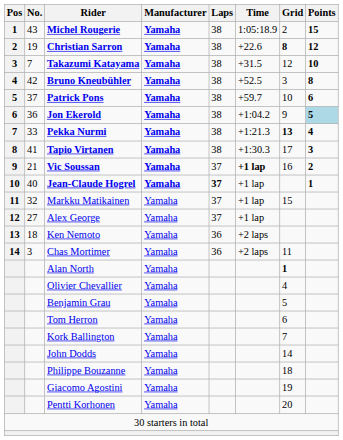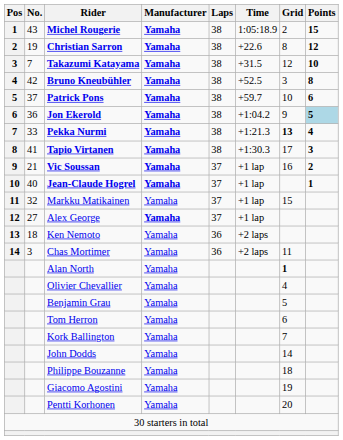Christian Sarron | Grid: bold -> normal
Vic Soussan | Time: bold -> normal
Jean-Claude Hogrel | Laps: bold -> normal
Alex George | Manufacturer: normal -> bold
